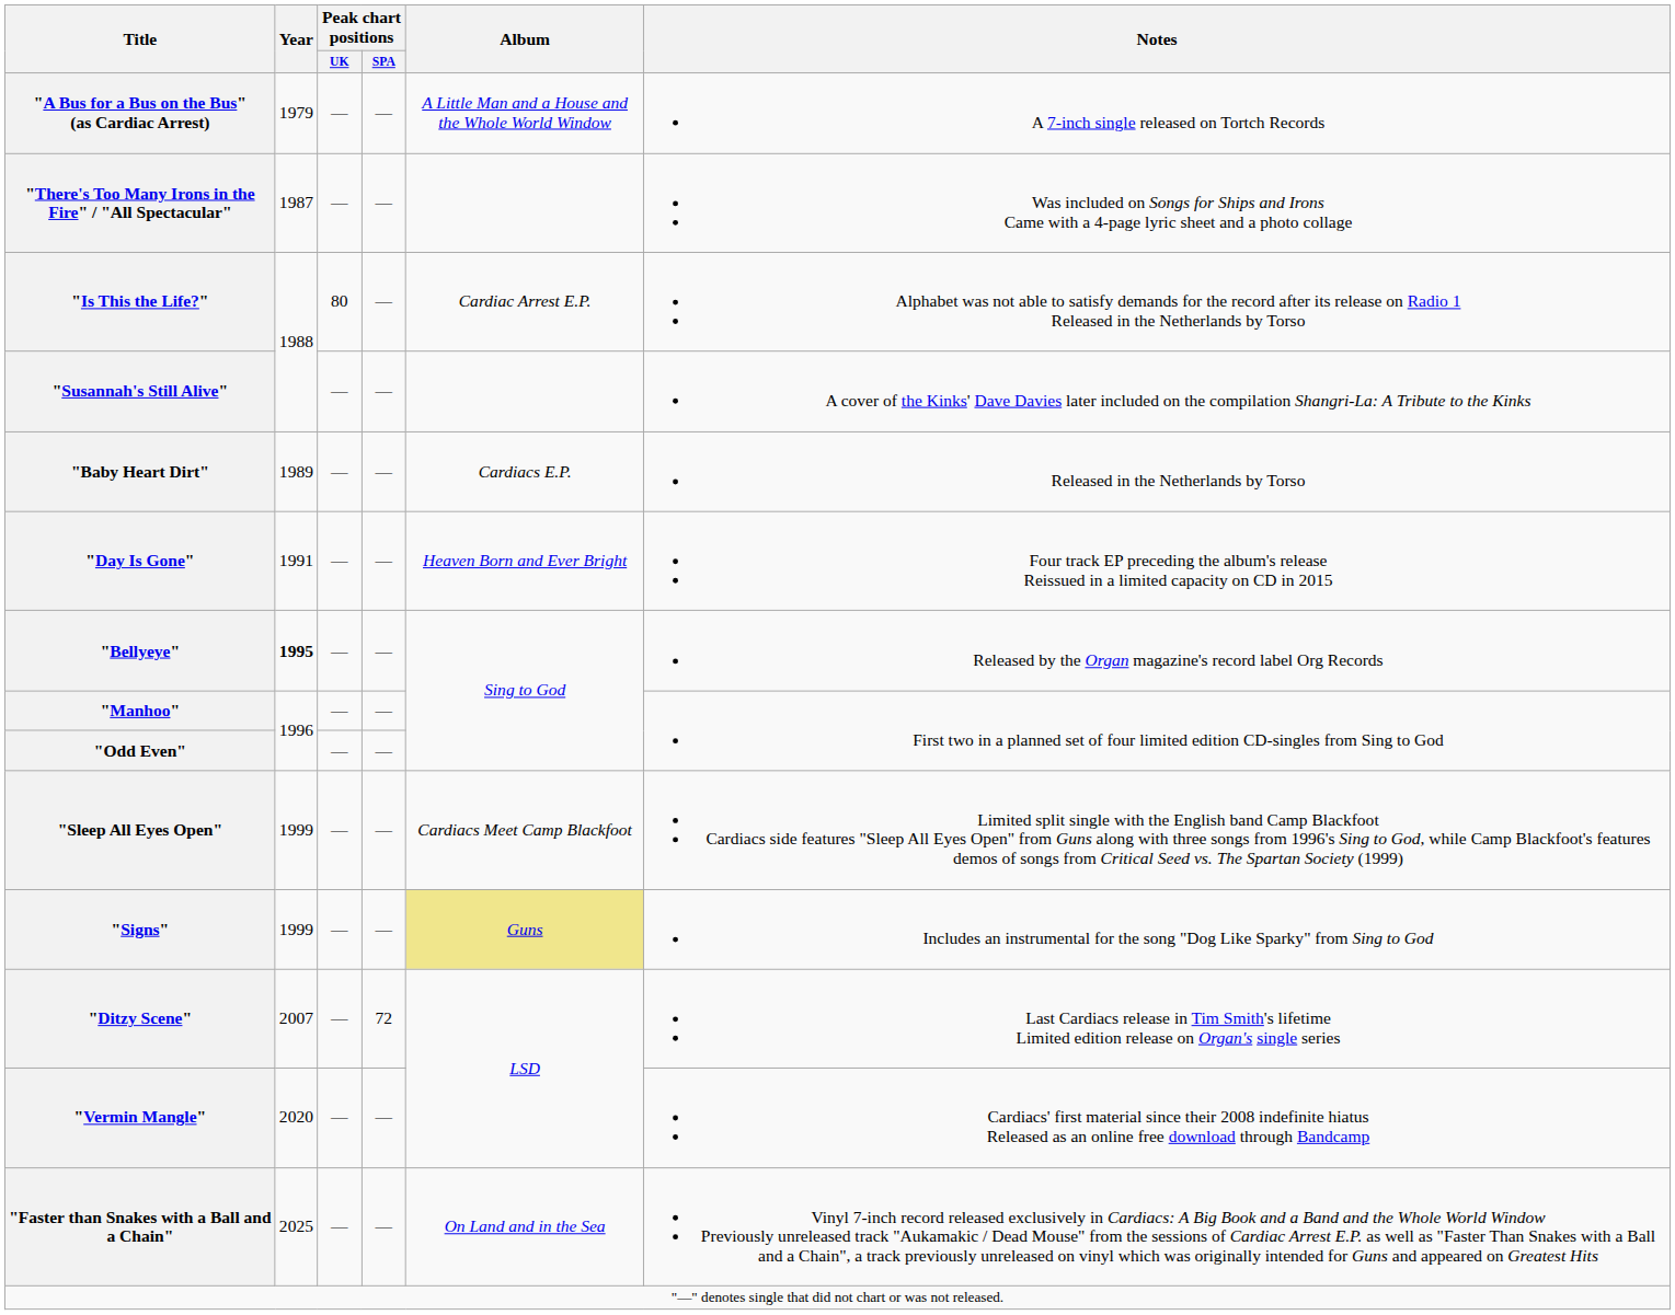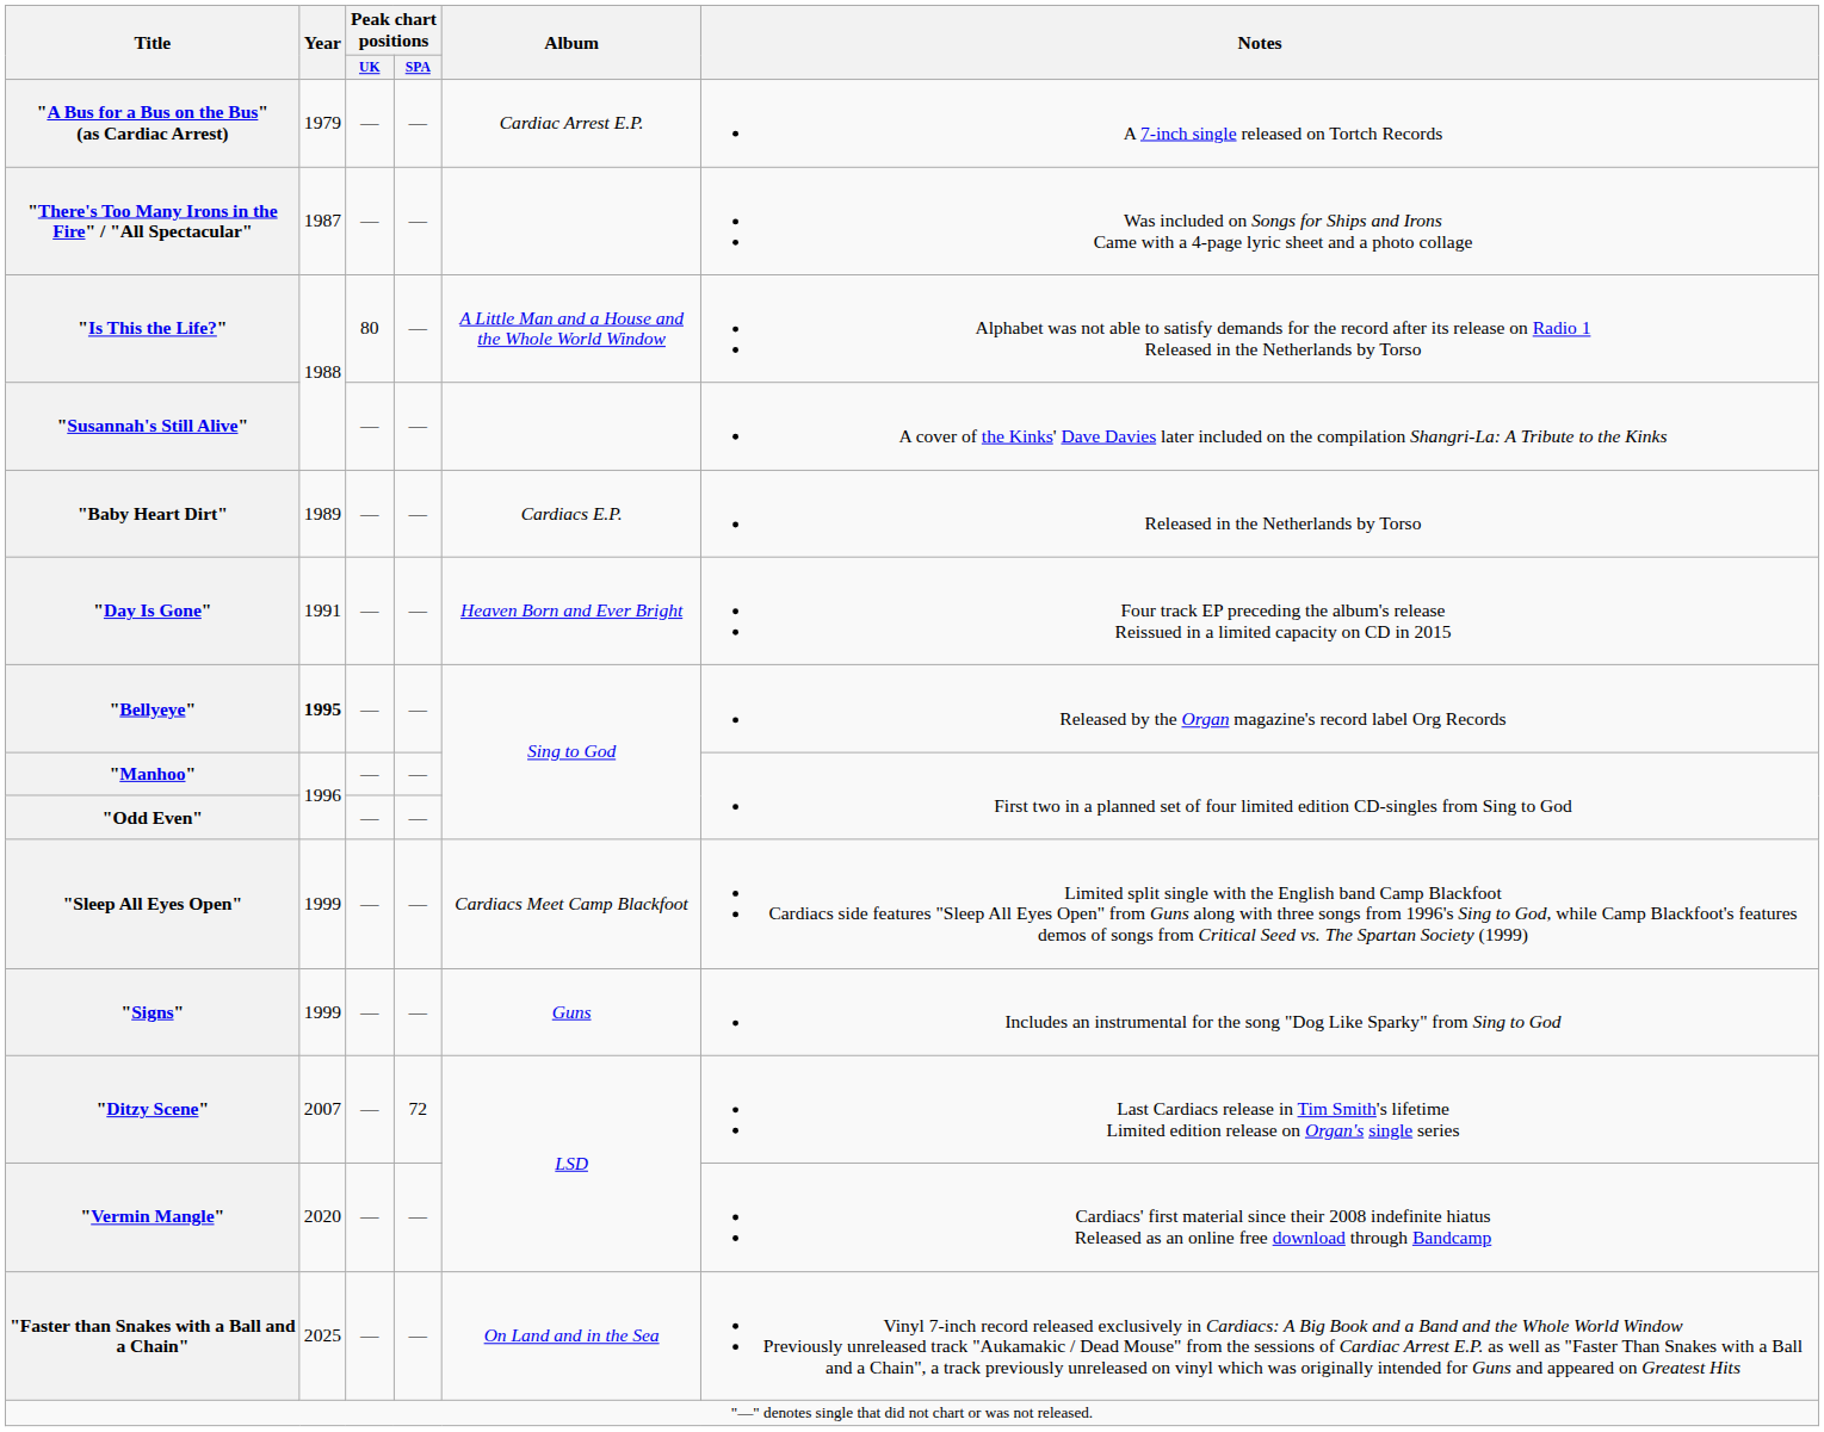"A Bus for a Bus on the Bus" (as Cardiac Arrest) | Album: A Little Man and a House and the Whole World Window -> Cardiac Arrest E.P.
"Is This the Life?" | Album: Cardiac Arrest E.P. -> A Little Man and a House and the Whole World Window
"Signs" | Album: khaki background -> no background
